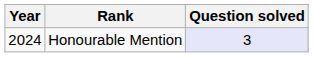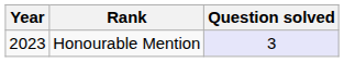Honourable Mention | Year: 2024 -> 2023
